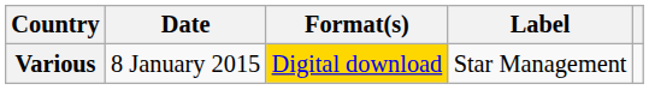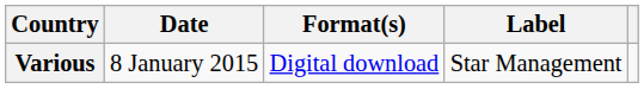Various | Format(s): gold background -> no background
